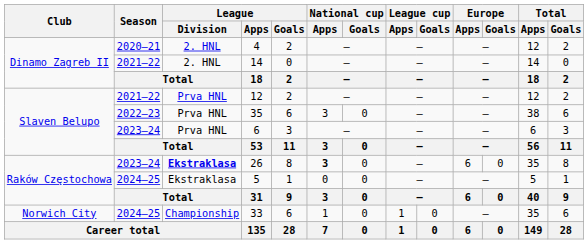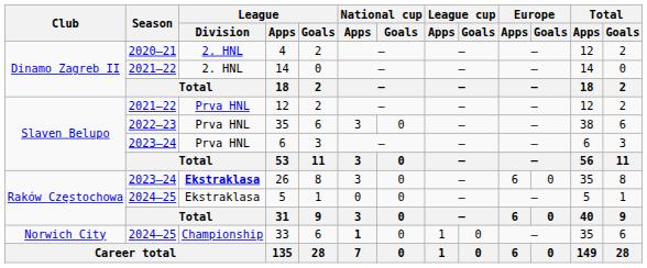26 | National cup / Apps: bold -> normal
33 | National cup / Apps: normal -> bold
